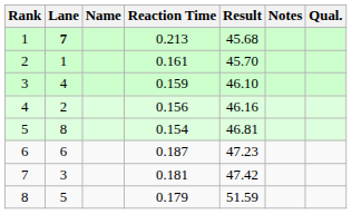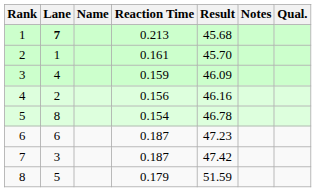row 4 | Result: 46.10 -> 46.09
row 6 | Result: 46.81 -> 46.78
row 8 | Reaction Time: 0.181 -> 0.187
